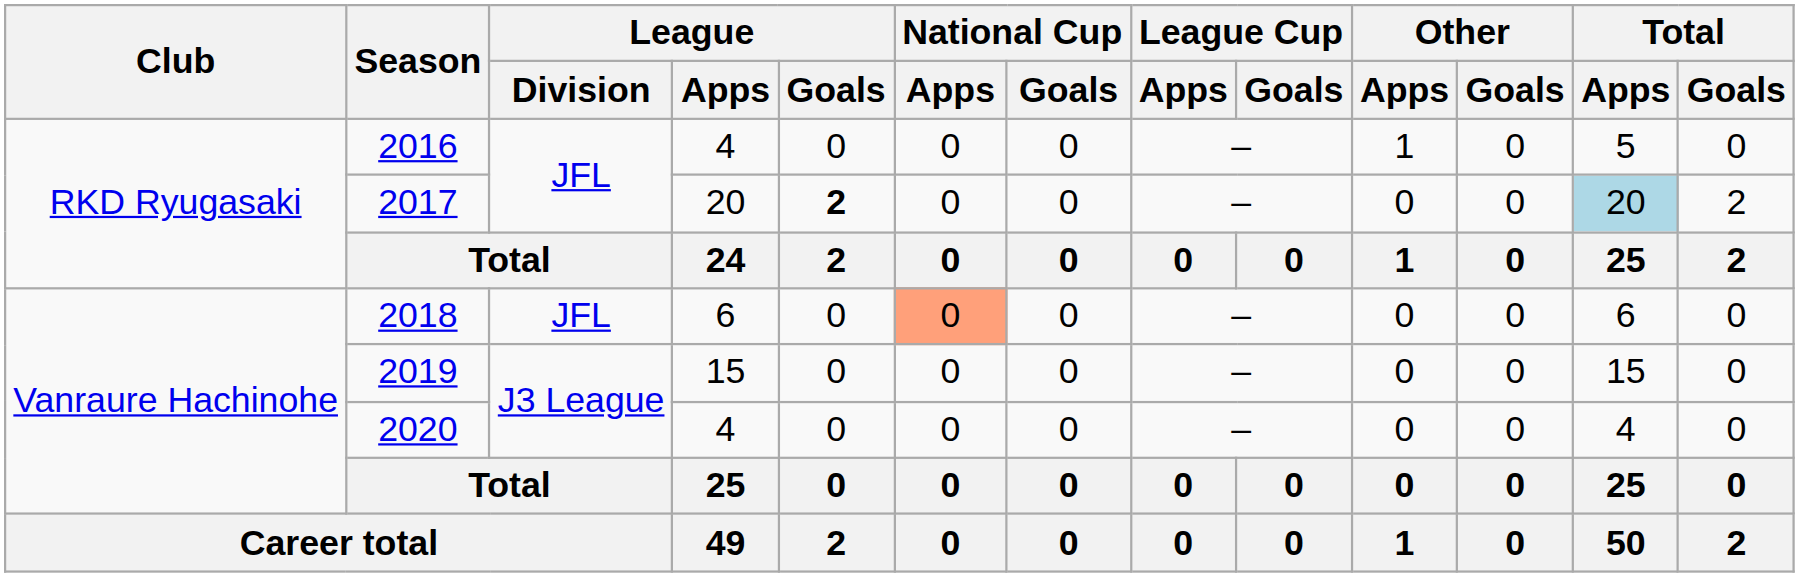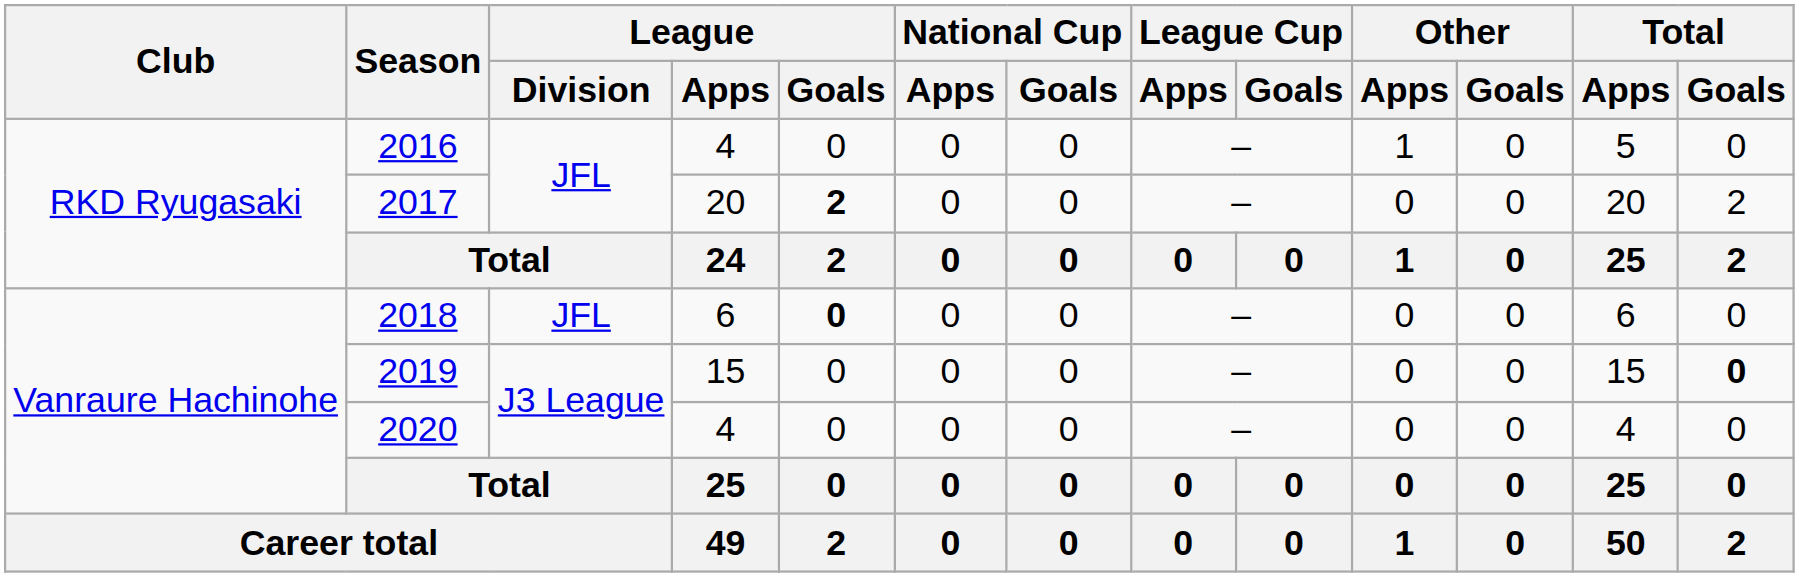2017 | Total / Apps: lightblue background -> no background
2018 | League / Goals: normal -> bold
2018 | National Cup / Apps: lightsalmon background -> no background
2019 | Total / Goals: normal -> bold
